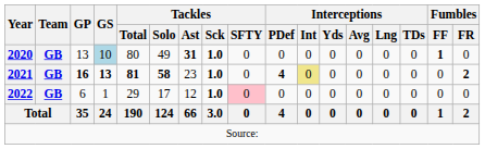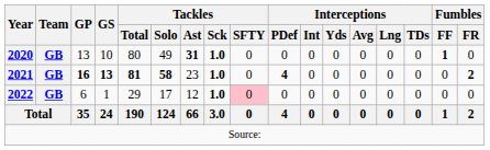2020 | GS: lightblue background -> no background
2021 | Interceptions / Int: khaki background -> no background
